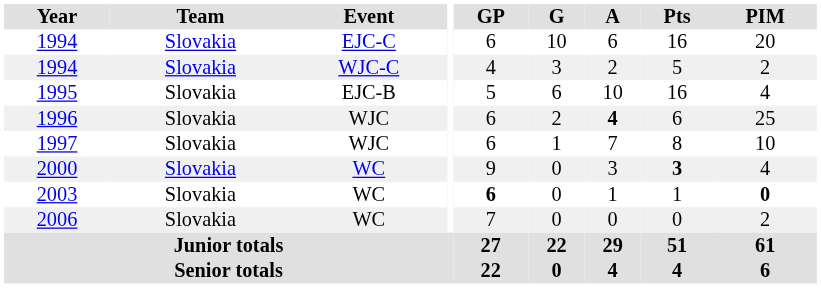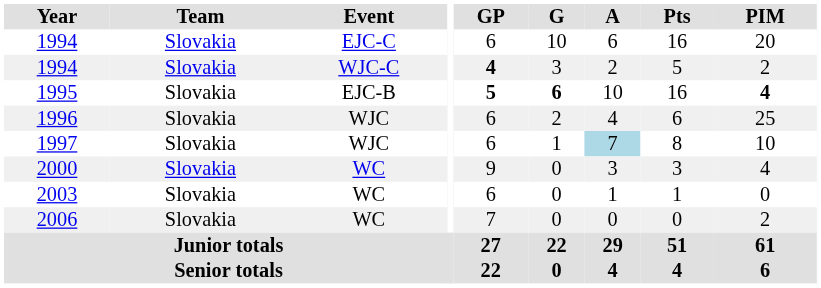1994 / WJC-C | GP: normal -> bold
1995 | GP: normal -> bold
1995 | G: normal -> bold
1995 | PIM: normal -> bold
1996 | A: bold -> normal
1997 | A: no background -> lightblue background
2000 | Pts: bold -> normal
2003 | GP: bold -> normal
2003 | PIM: bold -> normal
